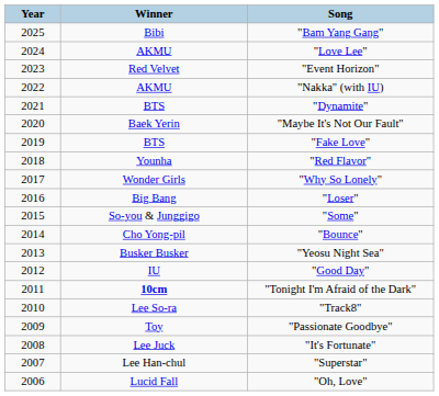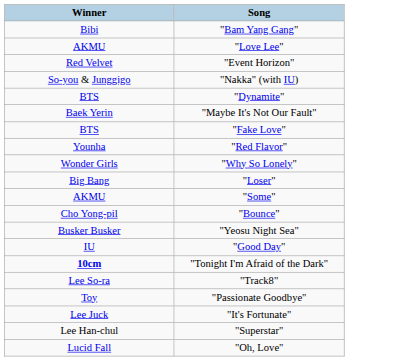- column: Year | 2025 | 2024 | 2023 | 2022 | 2021 | 2020 | 2019 | 2018 | 2017 | 2016 | 2015 | 2014 | 2013 | 2012 | 2011 | 2010 | 2009 | 2008 | 2007 | 2006
"Nakka" (with IU) | Winner: AKMU -> So-you & Junggigo
"Some" | Winner: So-you & Junggigo -> AKMU
